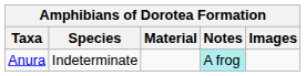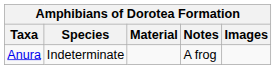Anura | Notes: paleturquoise background -> no background
